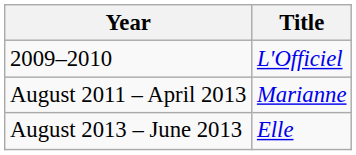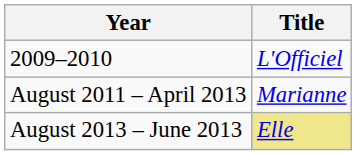August 2013 – June 2013 | Title: no background -> khaki background
